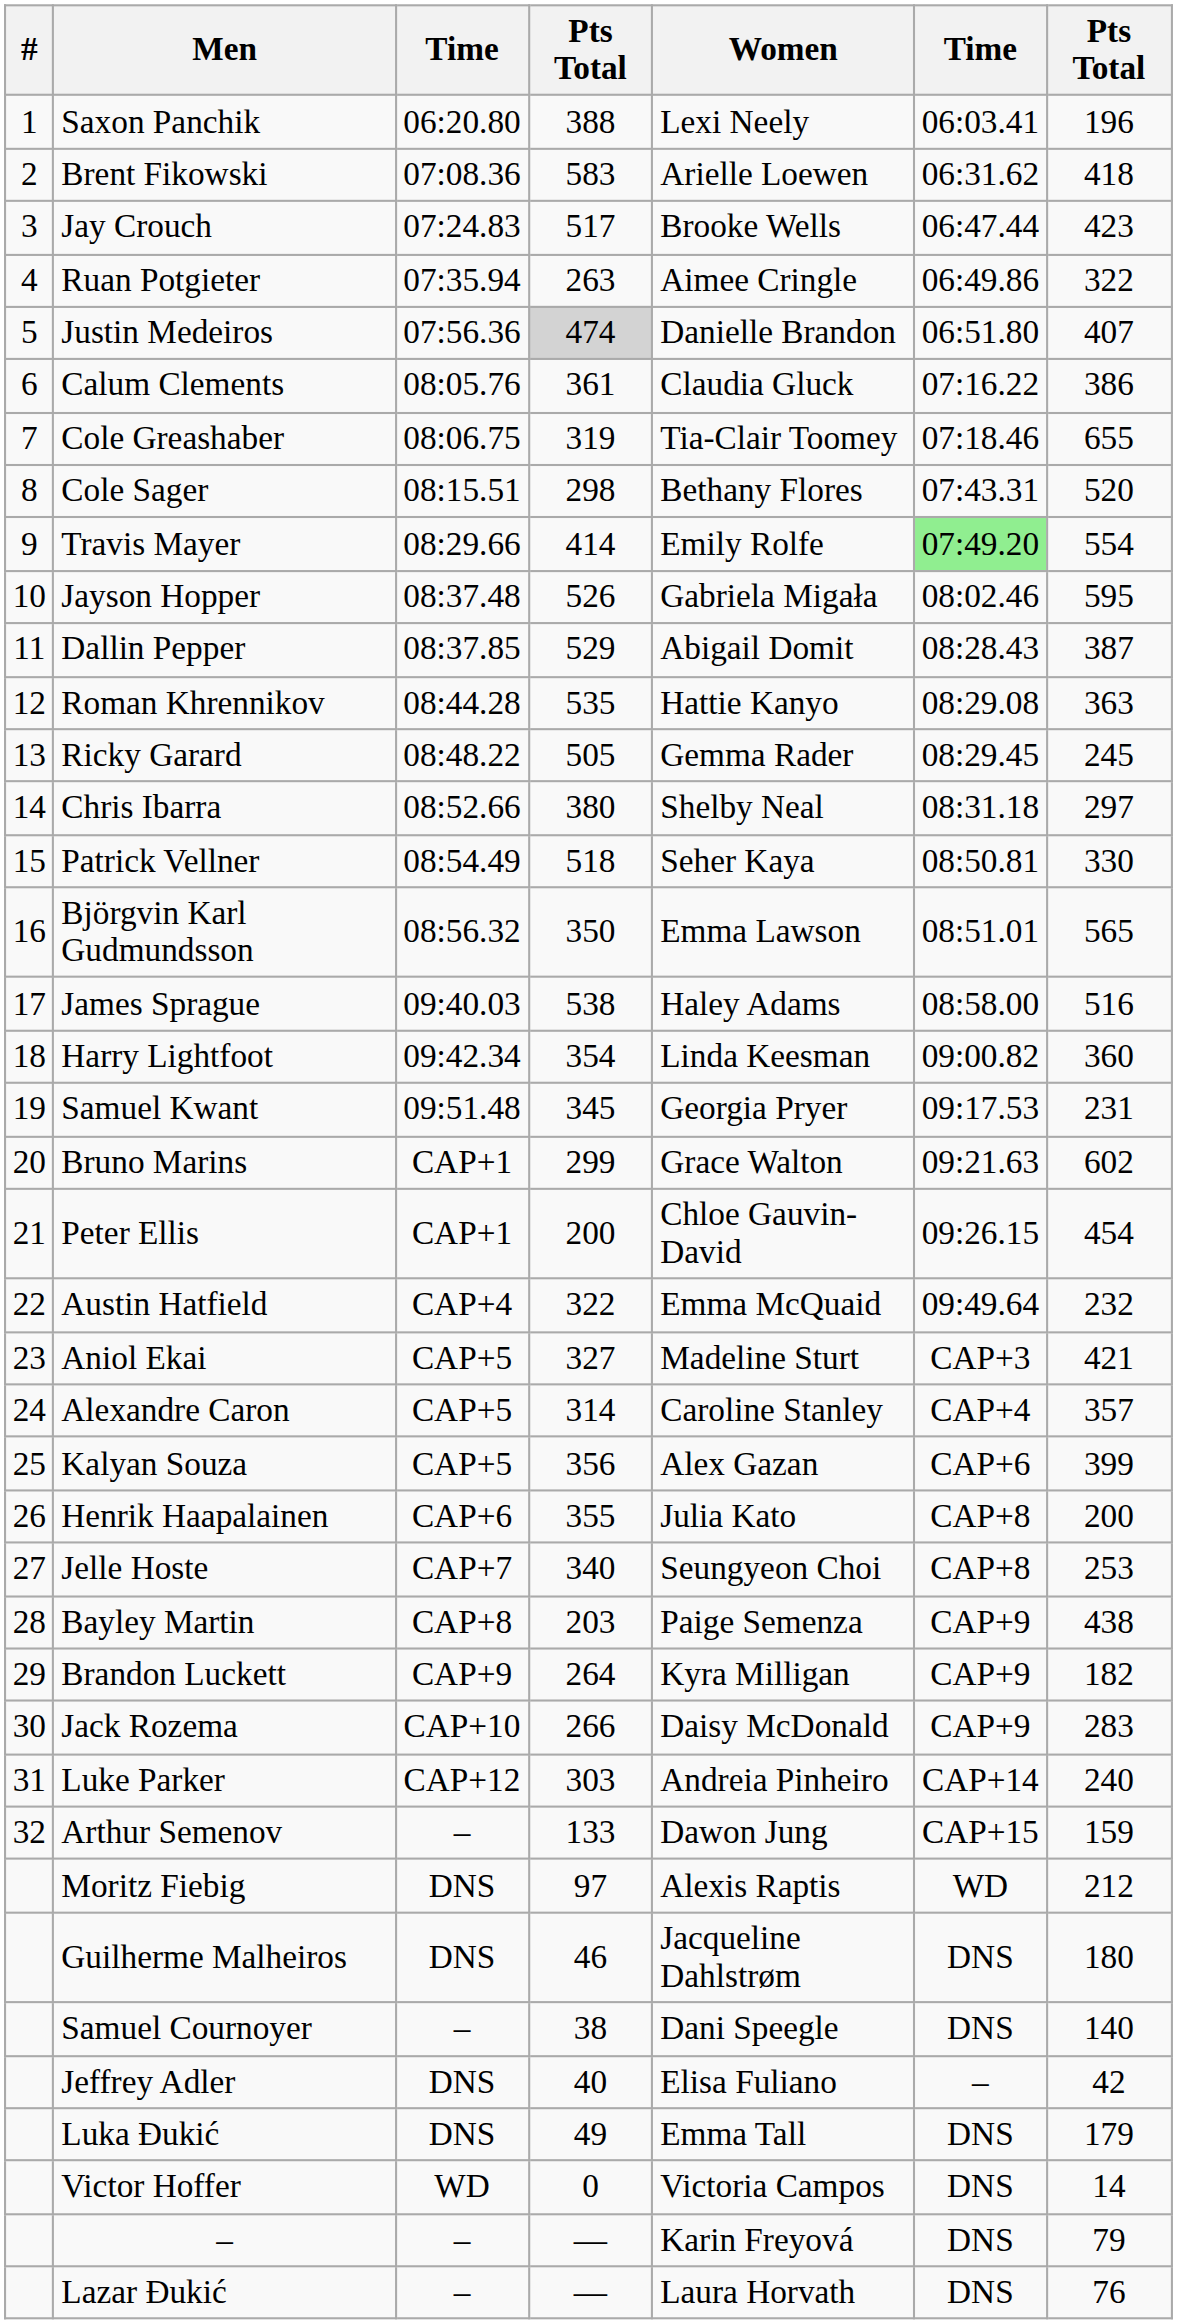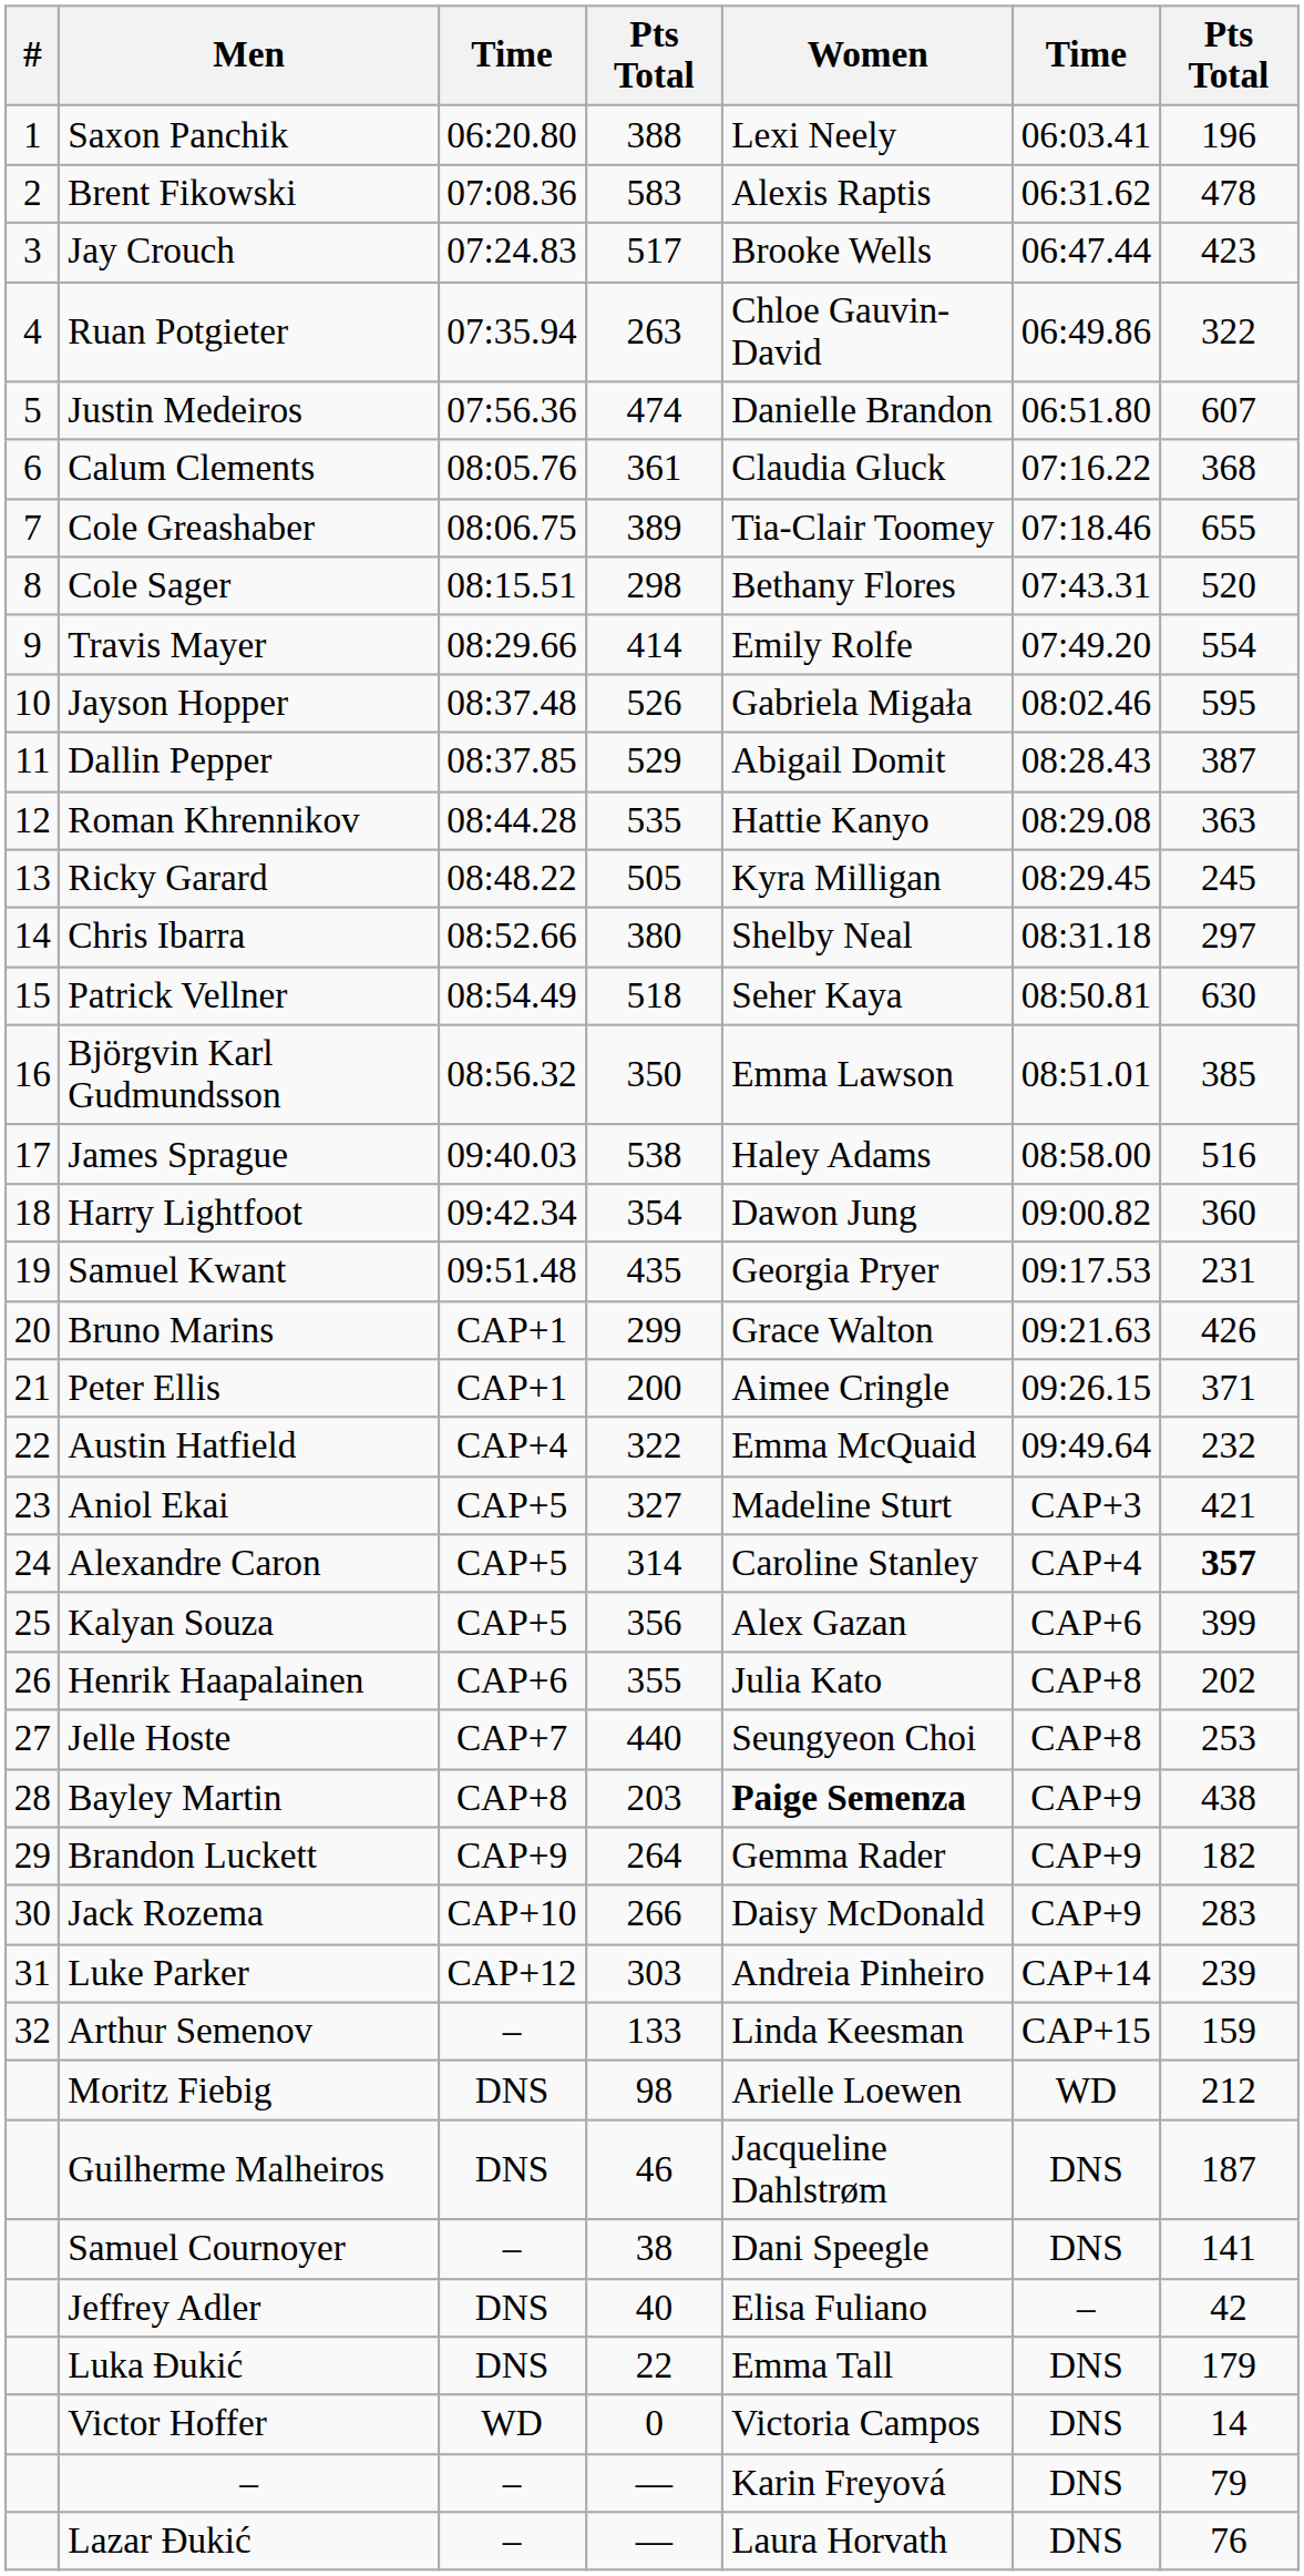Brent Fikowski | Women: Arielle Loewen -> Alexis Raptis
Brent Fikowski | column 7: 418 -> 478
Ruan Potgieter | Women: Aimee Cringle -> Chloe Gauvin-David
Justin Medeiros | column 4: lightgrey background -> no background
Justin Medeiros | column 7: 407 -> 607
Calum Clements | column 7: 386 -> 368
Cole Greashaber | column 4: 319 -> 389
Travis Mayer | column 6: lightgreen background -> no background
Ricky Garard | Women: Gemma Rader -> Kyra Milligan
Patrick Vellner | column 7: 330 -> 630
Björgvin Karl Gudmundsson | column 7: 565 -> 385
Harry Lightfoot | Women: Linda Keesman -> Dawon Jung
Samuel Kwant | column 4: 345 -> 435
Bruno Marins | column 7: 602 -> 426
Peter Ellis | Women: Chloe Gauvin-David -> Aimee Cringle
Peter Ellis | column 7: 454 -> 371
Alexandre Caron | column 7: normal -> bold
Henrik Haapalainen | column 7: 200 -> 202
Jelle Hoste | column 4: 340 -> 440
Bayley Martin | Women: normal -> bold
Brandon Luckett | Women: Kyra Milligan -> Gemma Rader
Luke Parker | column 7: 240 -> 239
Arthur Semenov | Women: Dawon Jung -> Linda Keesman
Moritz Fiebig | column 4: 97 -> 98
Moritz Fiebig | Women: Alexis Raptis -> Arielle Loewen
Guilherme Malheiros | column 7: 180 -> 187
Samuel Cournoyer | column 7: 140 -> 141
Luka Đukić | column 4: 49 -> 22
